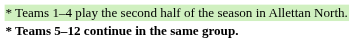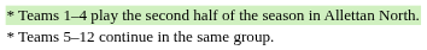row 2 | column 1: bold -> normal
